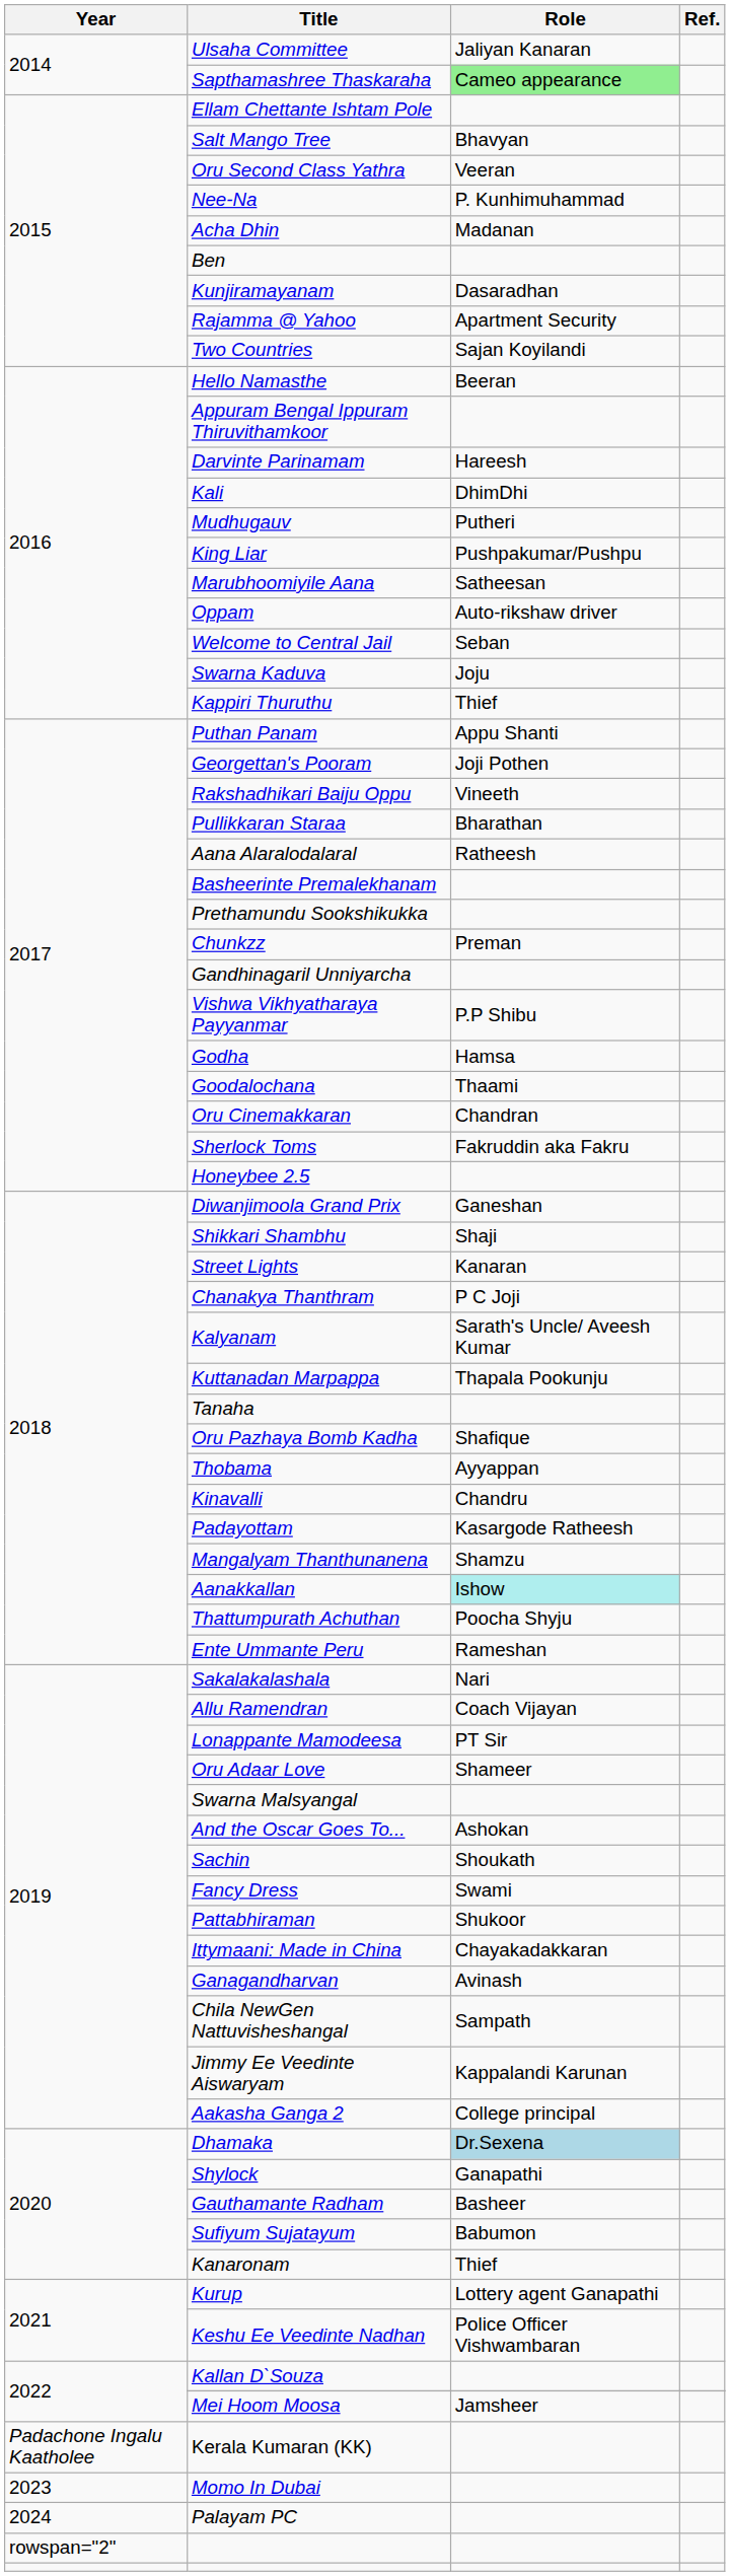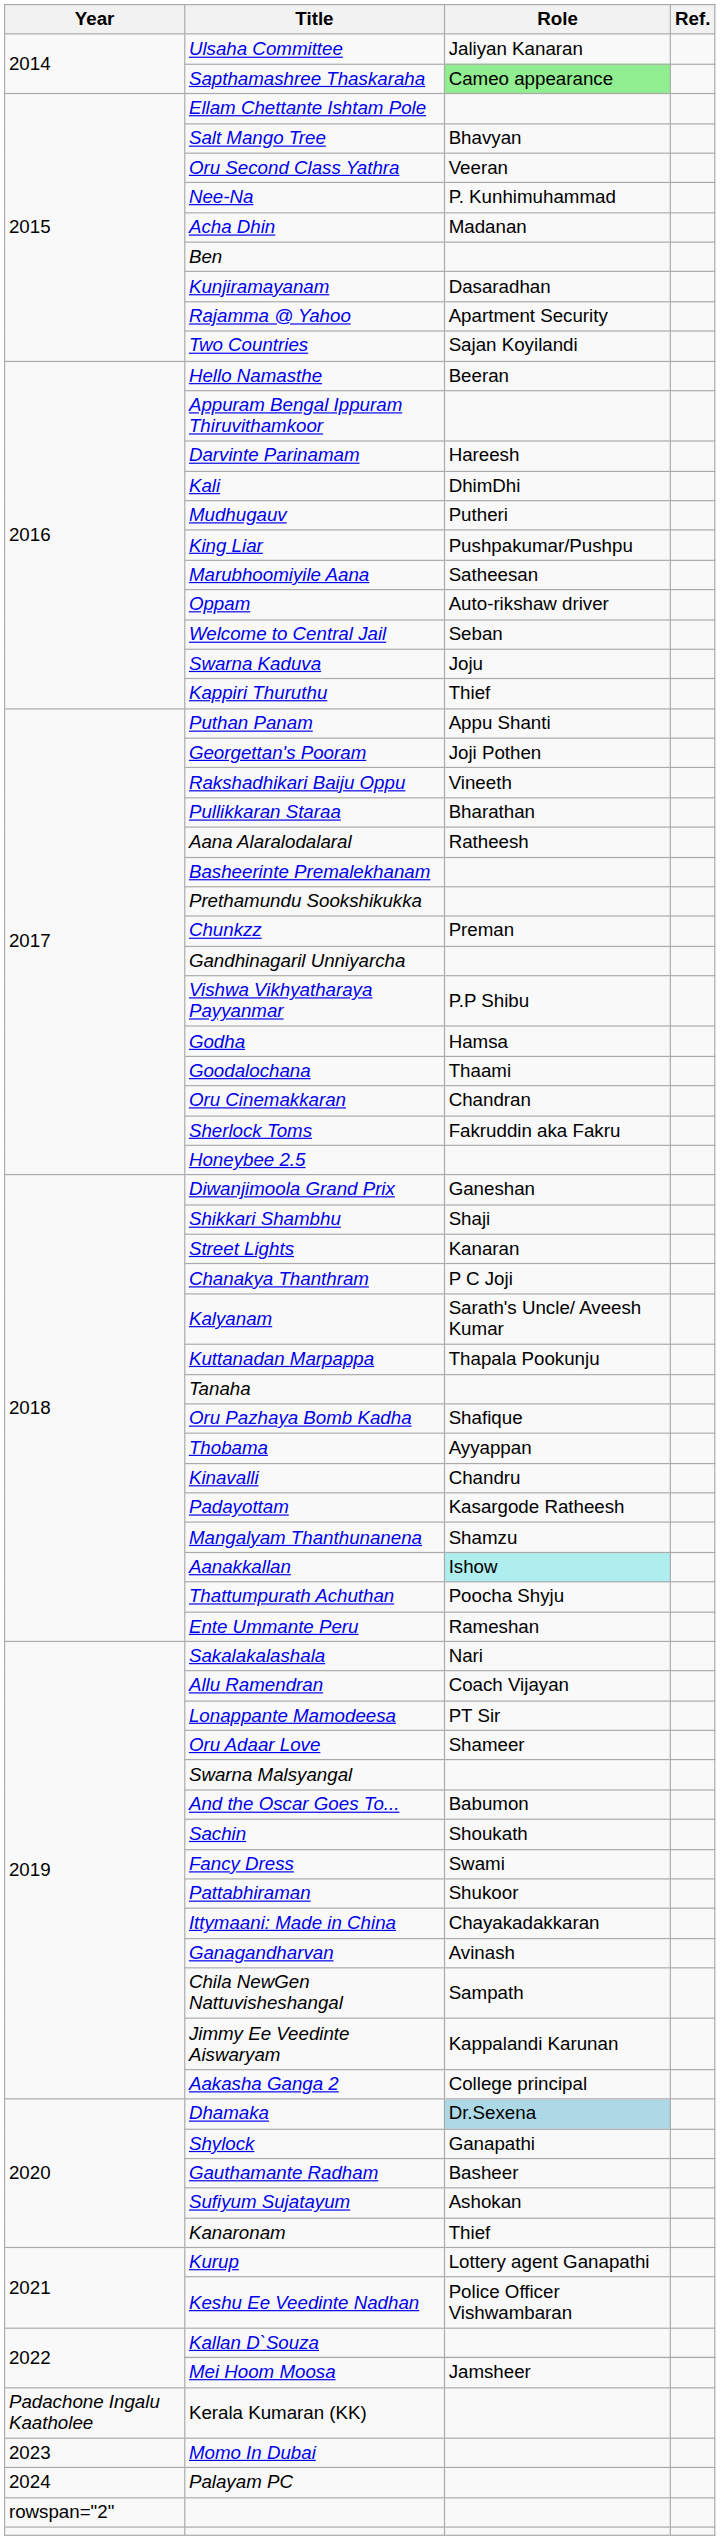And the Oscar Goes To... | Role: Ashokan -> Babumon
Sufiyum Sujatayum | Role: Babumon -> Ashokan
